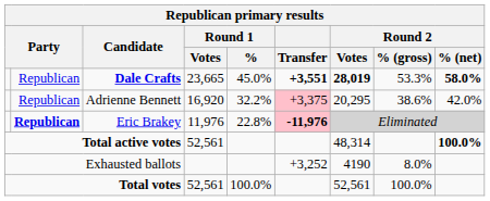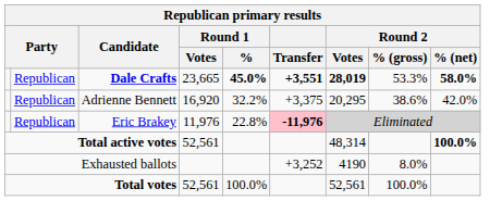Dale Crafts | Round 1 / %: normal -> bold
Adrienne Bennett | Transfer: pink background -> no background
Eric Brakey | column 2: bold -> normal
